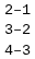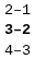3–2 | column 1: normal -> bold
